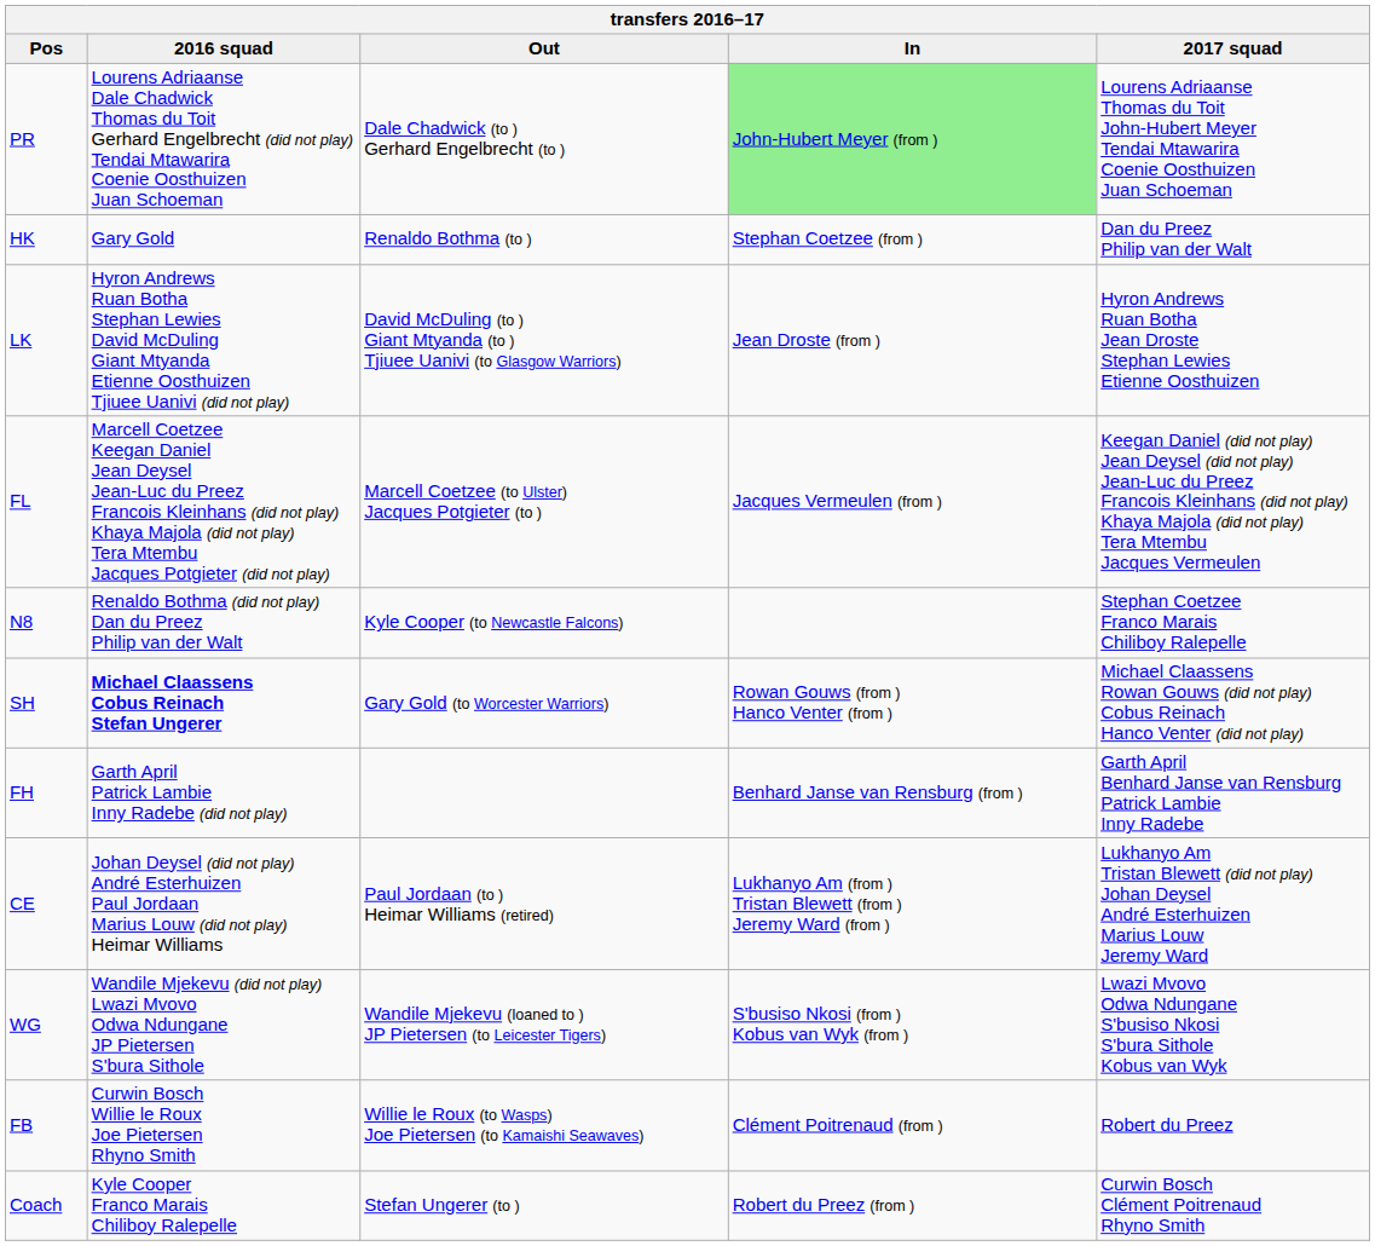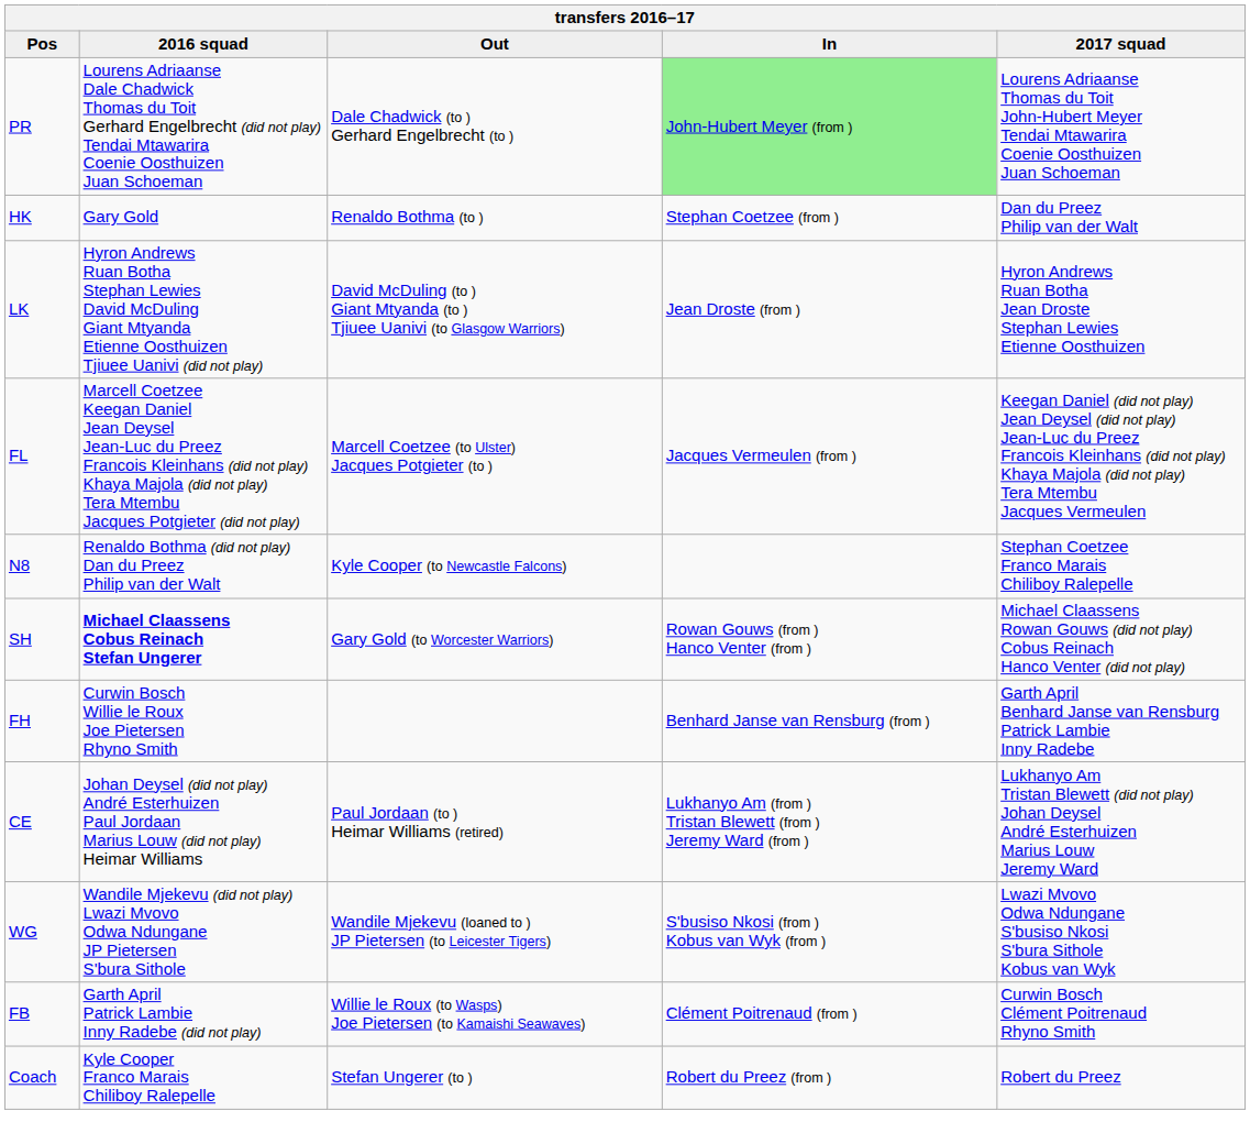FH | 2016 squad: Garth April Patrick Lambie Inny Radebe (did not play) -> Curwin Bosch Willie le Roux Joe Pietersen Rhyno Smith
FB | 2016 squad: Curwin Bosch Willie le Roux Joe Pietersen Rhyno Smith -> Garth April Patrick Lambie Inny Radebe (did not play)
FB | 2017 squad: Robert du Preez -> Curwin Bosch Clément Poitrenaud Rhyno Smith
Coach | 2017 squad: Curwin Bosch Clément Poitrenaud Rhyno Smith -> Robert du Preez
